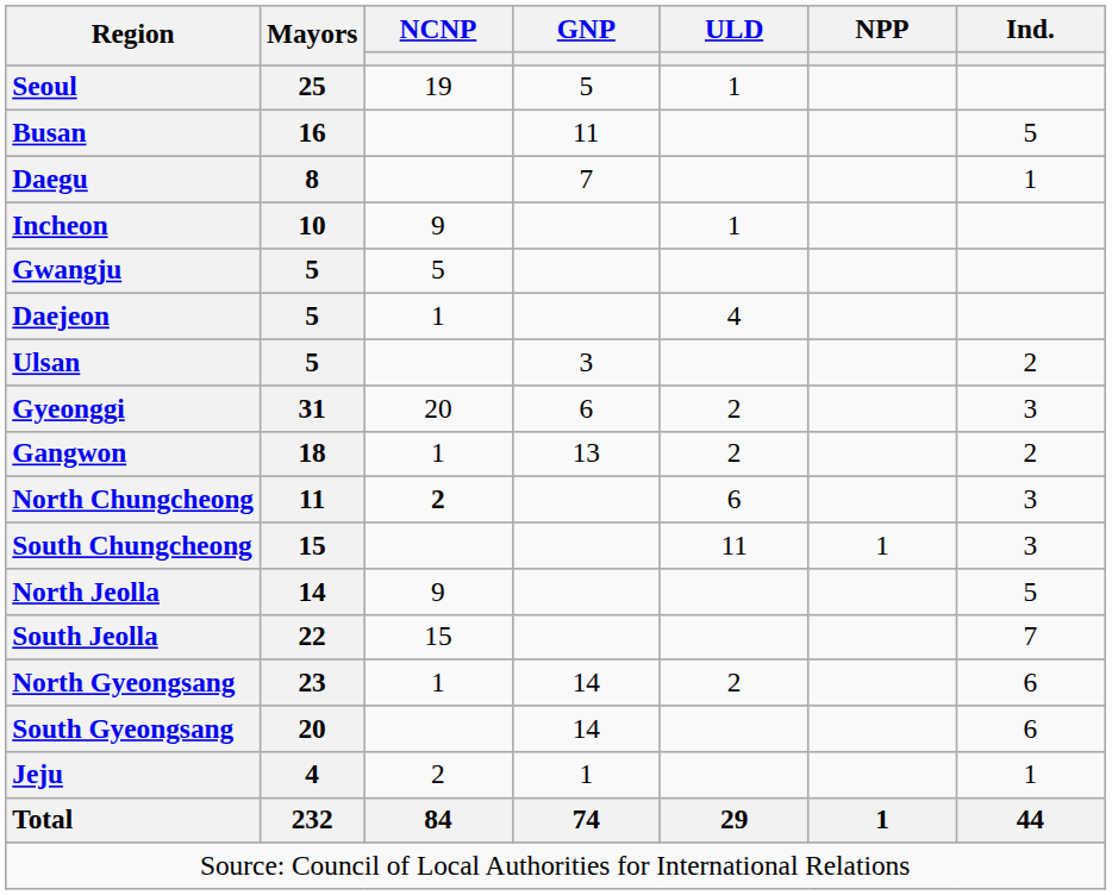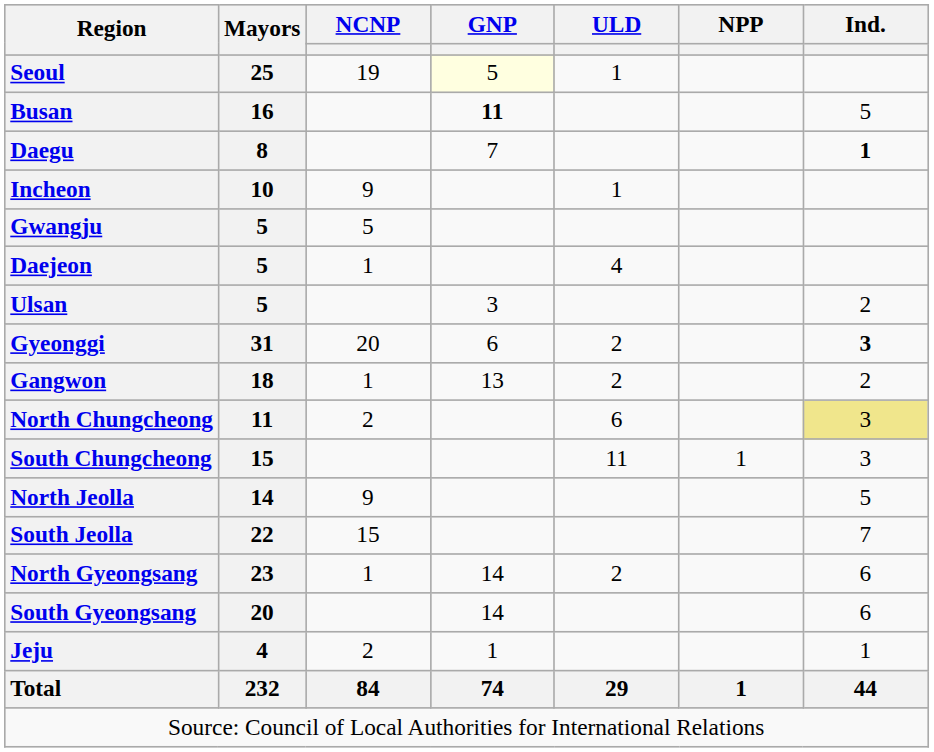Seoul | GNP: no background -> lightyellow background
Busan | GNP: normal -> bold
Daegu | Ind.: normal -> bold
Gyeonggi | Ind.: normal -> bold
North Chungcheong | NCNP: bold -> normal
North Chungcheong | Ind.: no background -> khaki background
